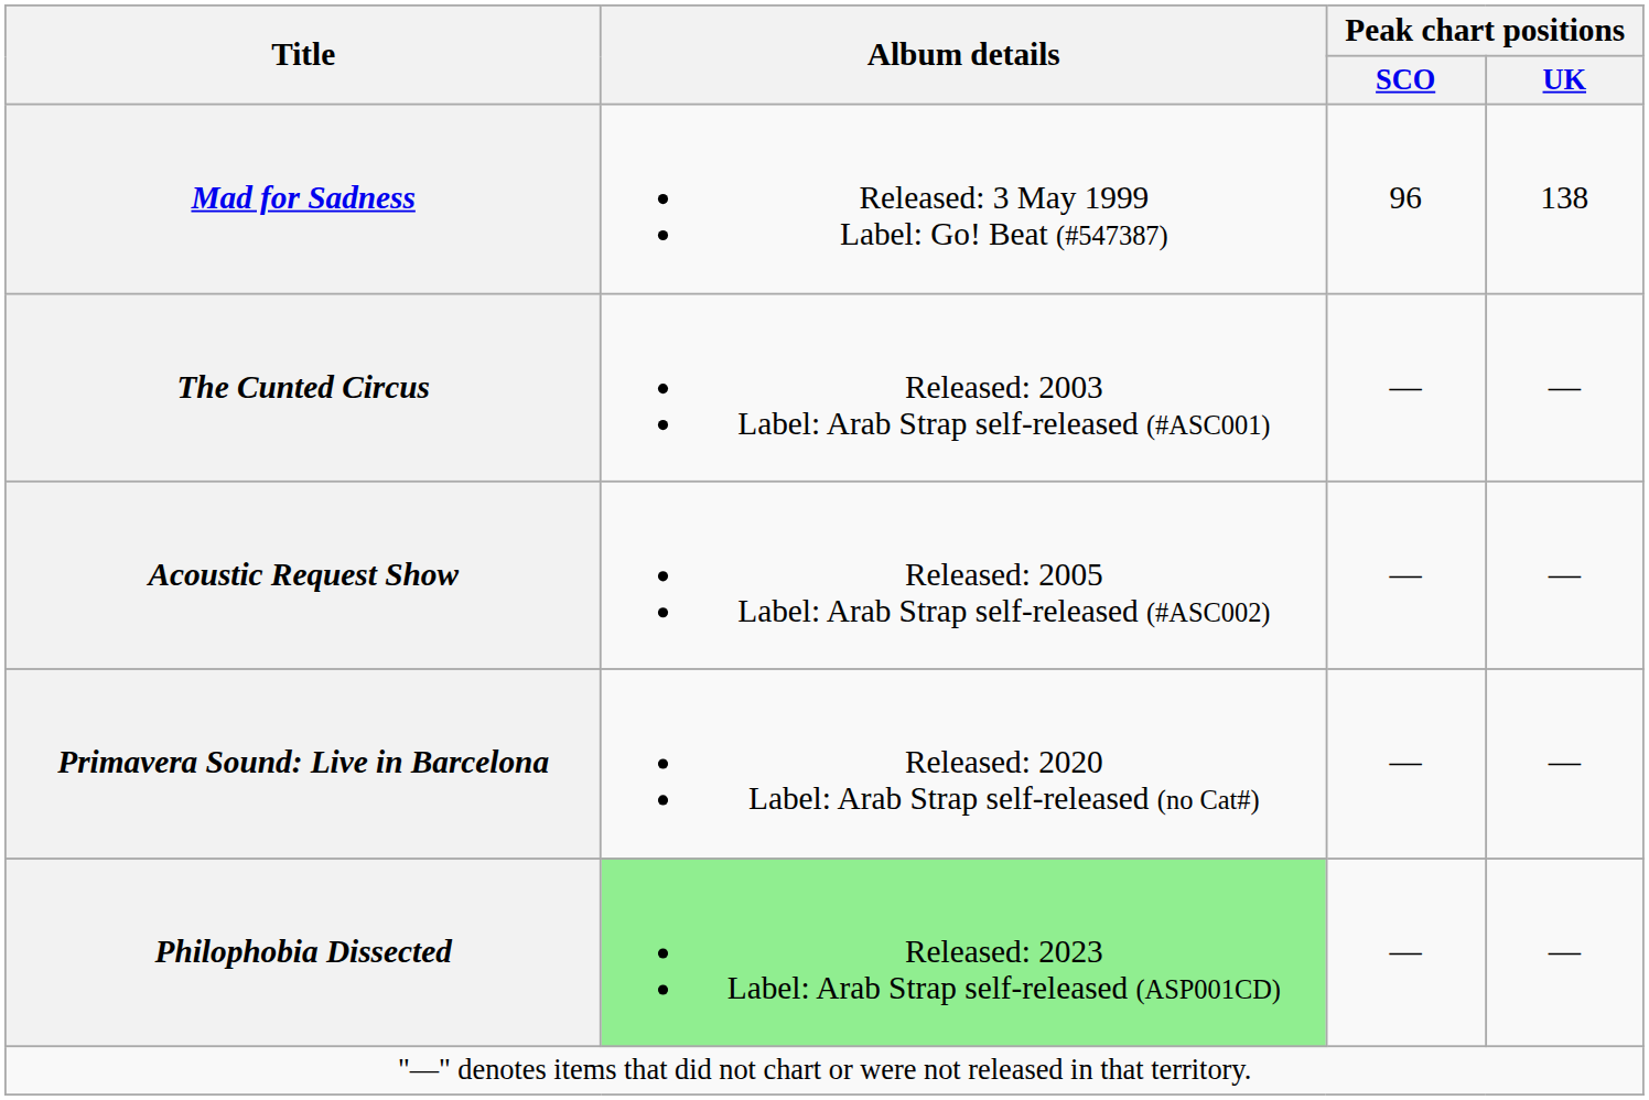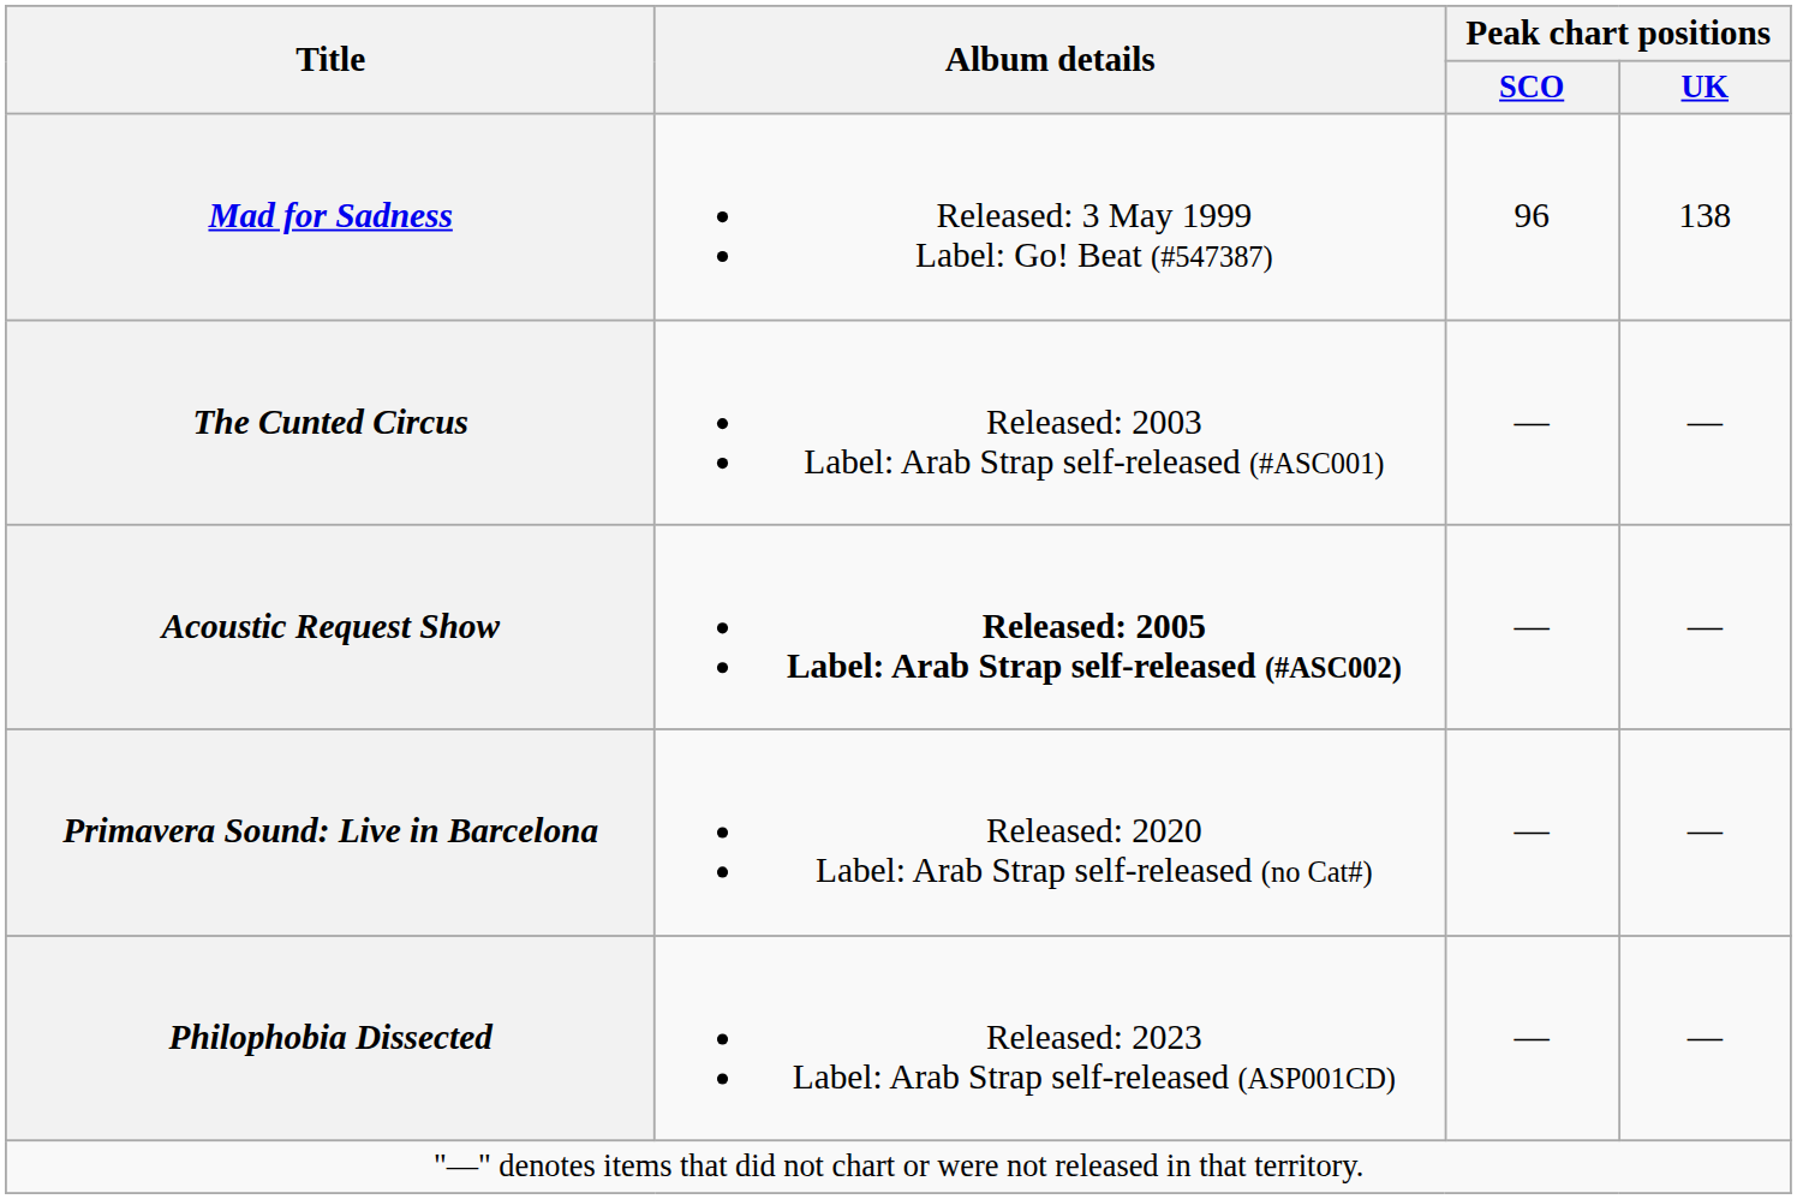Acoustic Request Show | Album details: normal -> bold
Philophobia Dissected | Album details: lightgreen background -> no background
